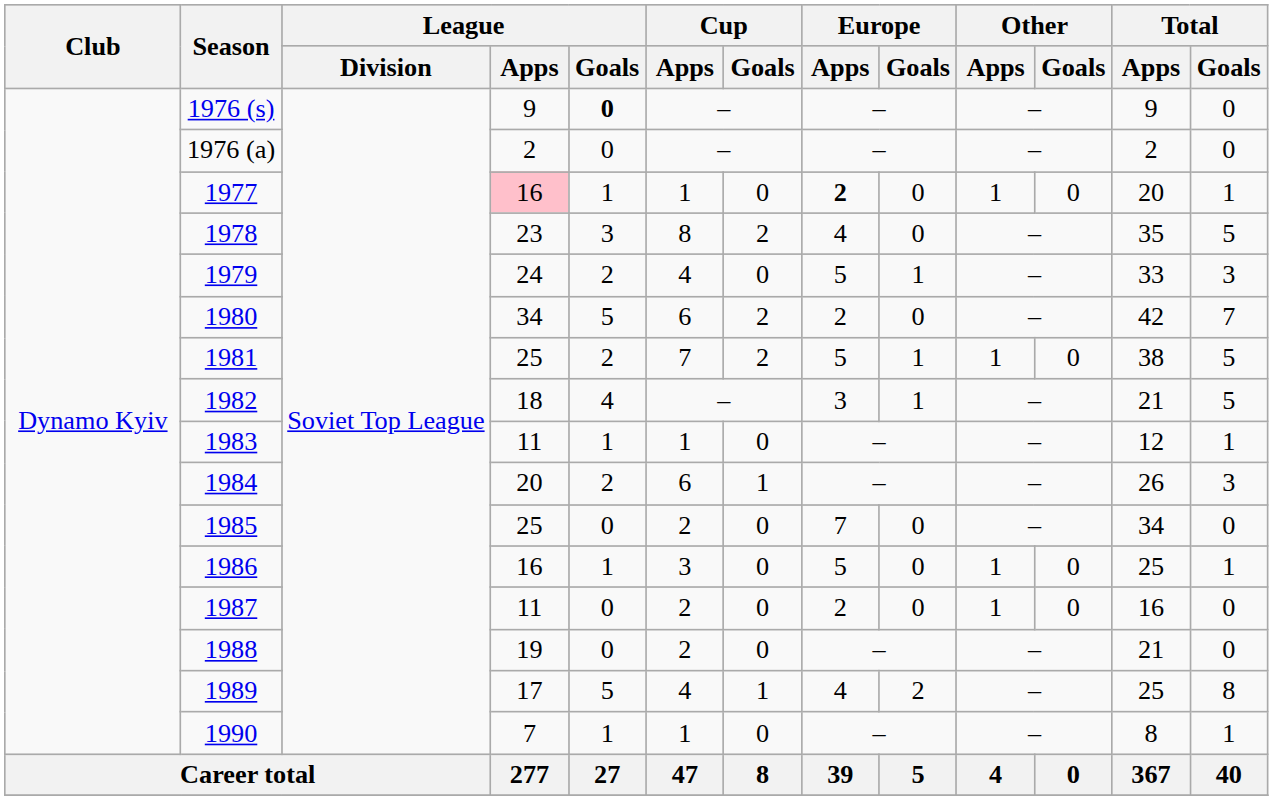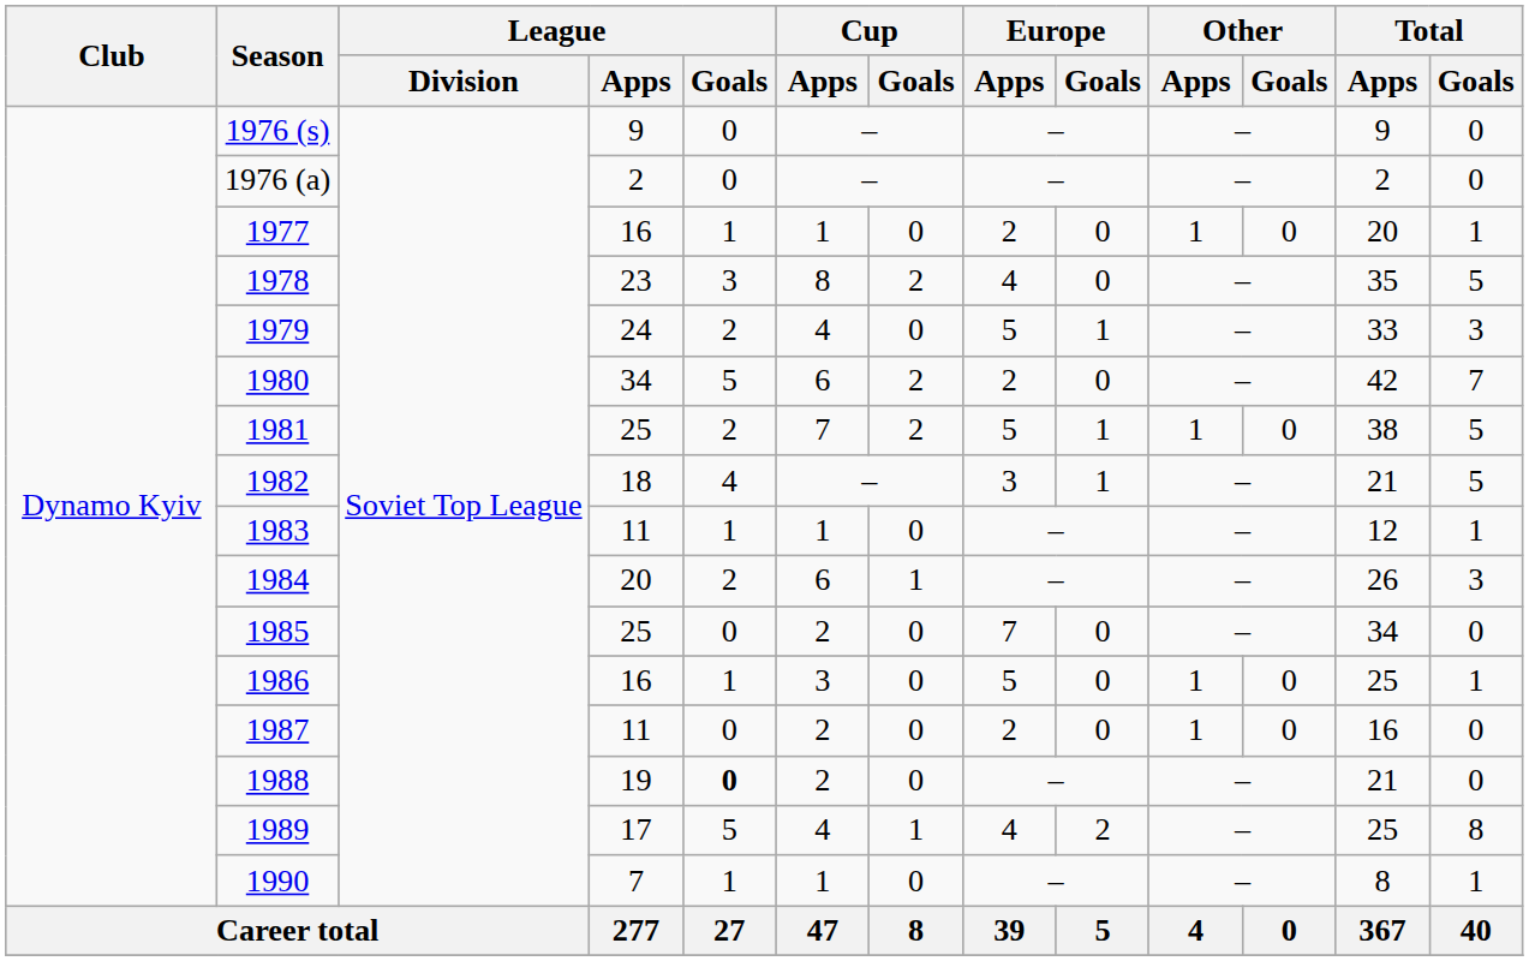1976 (s) | League / Goals: bold -> normal
1977 | League / Apps: pink background -> no background
1977 | Europe / Apps: bold -> normal
1988 | League / Goals: normal -> bold
